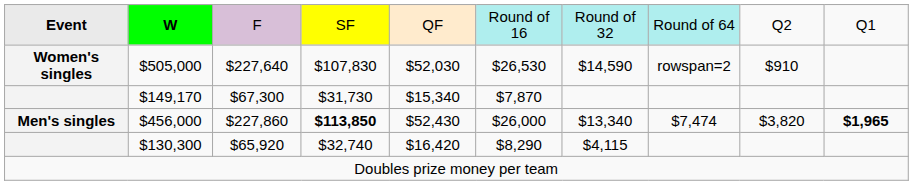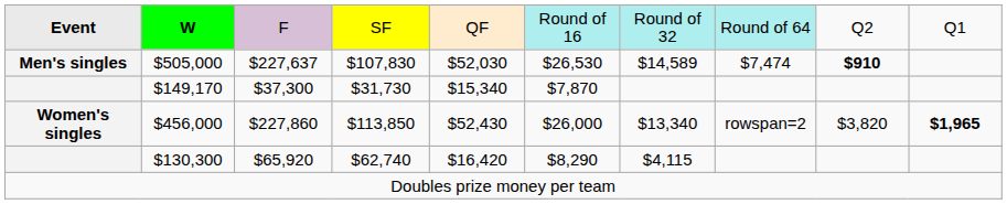$505,000 | column 1: Women's singles -> Men's singles
$505,000 | column 3: $227,640 -> $227,637
$505,000 | column 7: $14,590 -> $14,589
$505,000 | column 8: rowspan=2 -> $7,474
$505,000 | column 9: normal -> bold
$149,170 | column 3: $67,300 -> $37,300
$456,000 | column 1: Men's singles -> Women's singles
$456,000 | column 4: bold -> normal
$456,000 | column 8: $7,474 -> rowspan=2
$130,300 | column 4: $32,740 -> $62,740
